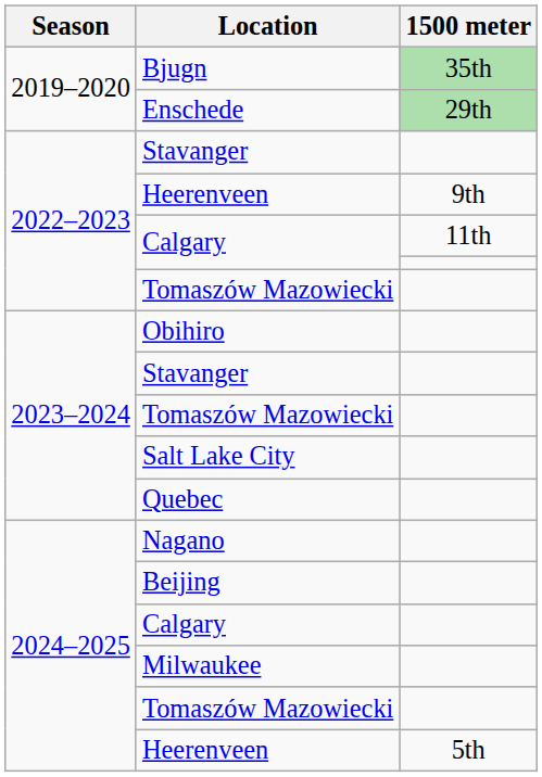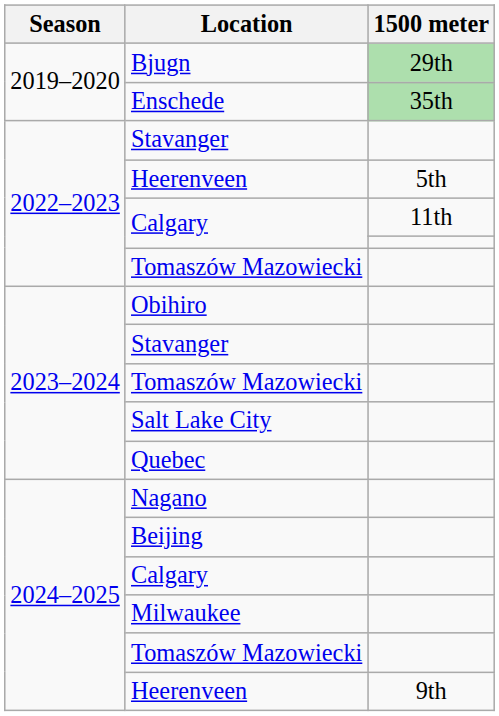Bjugn | 1500 meter: 35th -> 29th
Enschede | 1500 meter: 29th -> 35th
2022–2023 / Heerenveen | 1500 meter: 9th -> 5th
2024–2025 / Heerenveen | 1500 meter: 5th -> 9th
